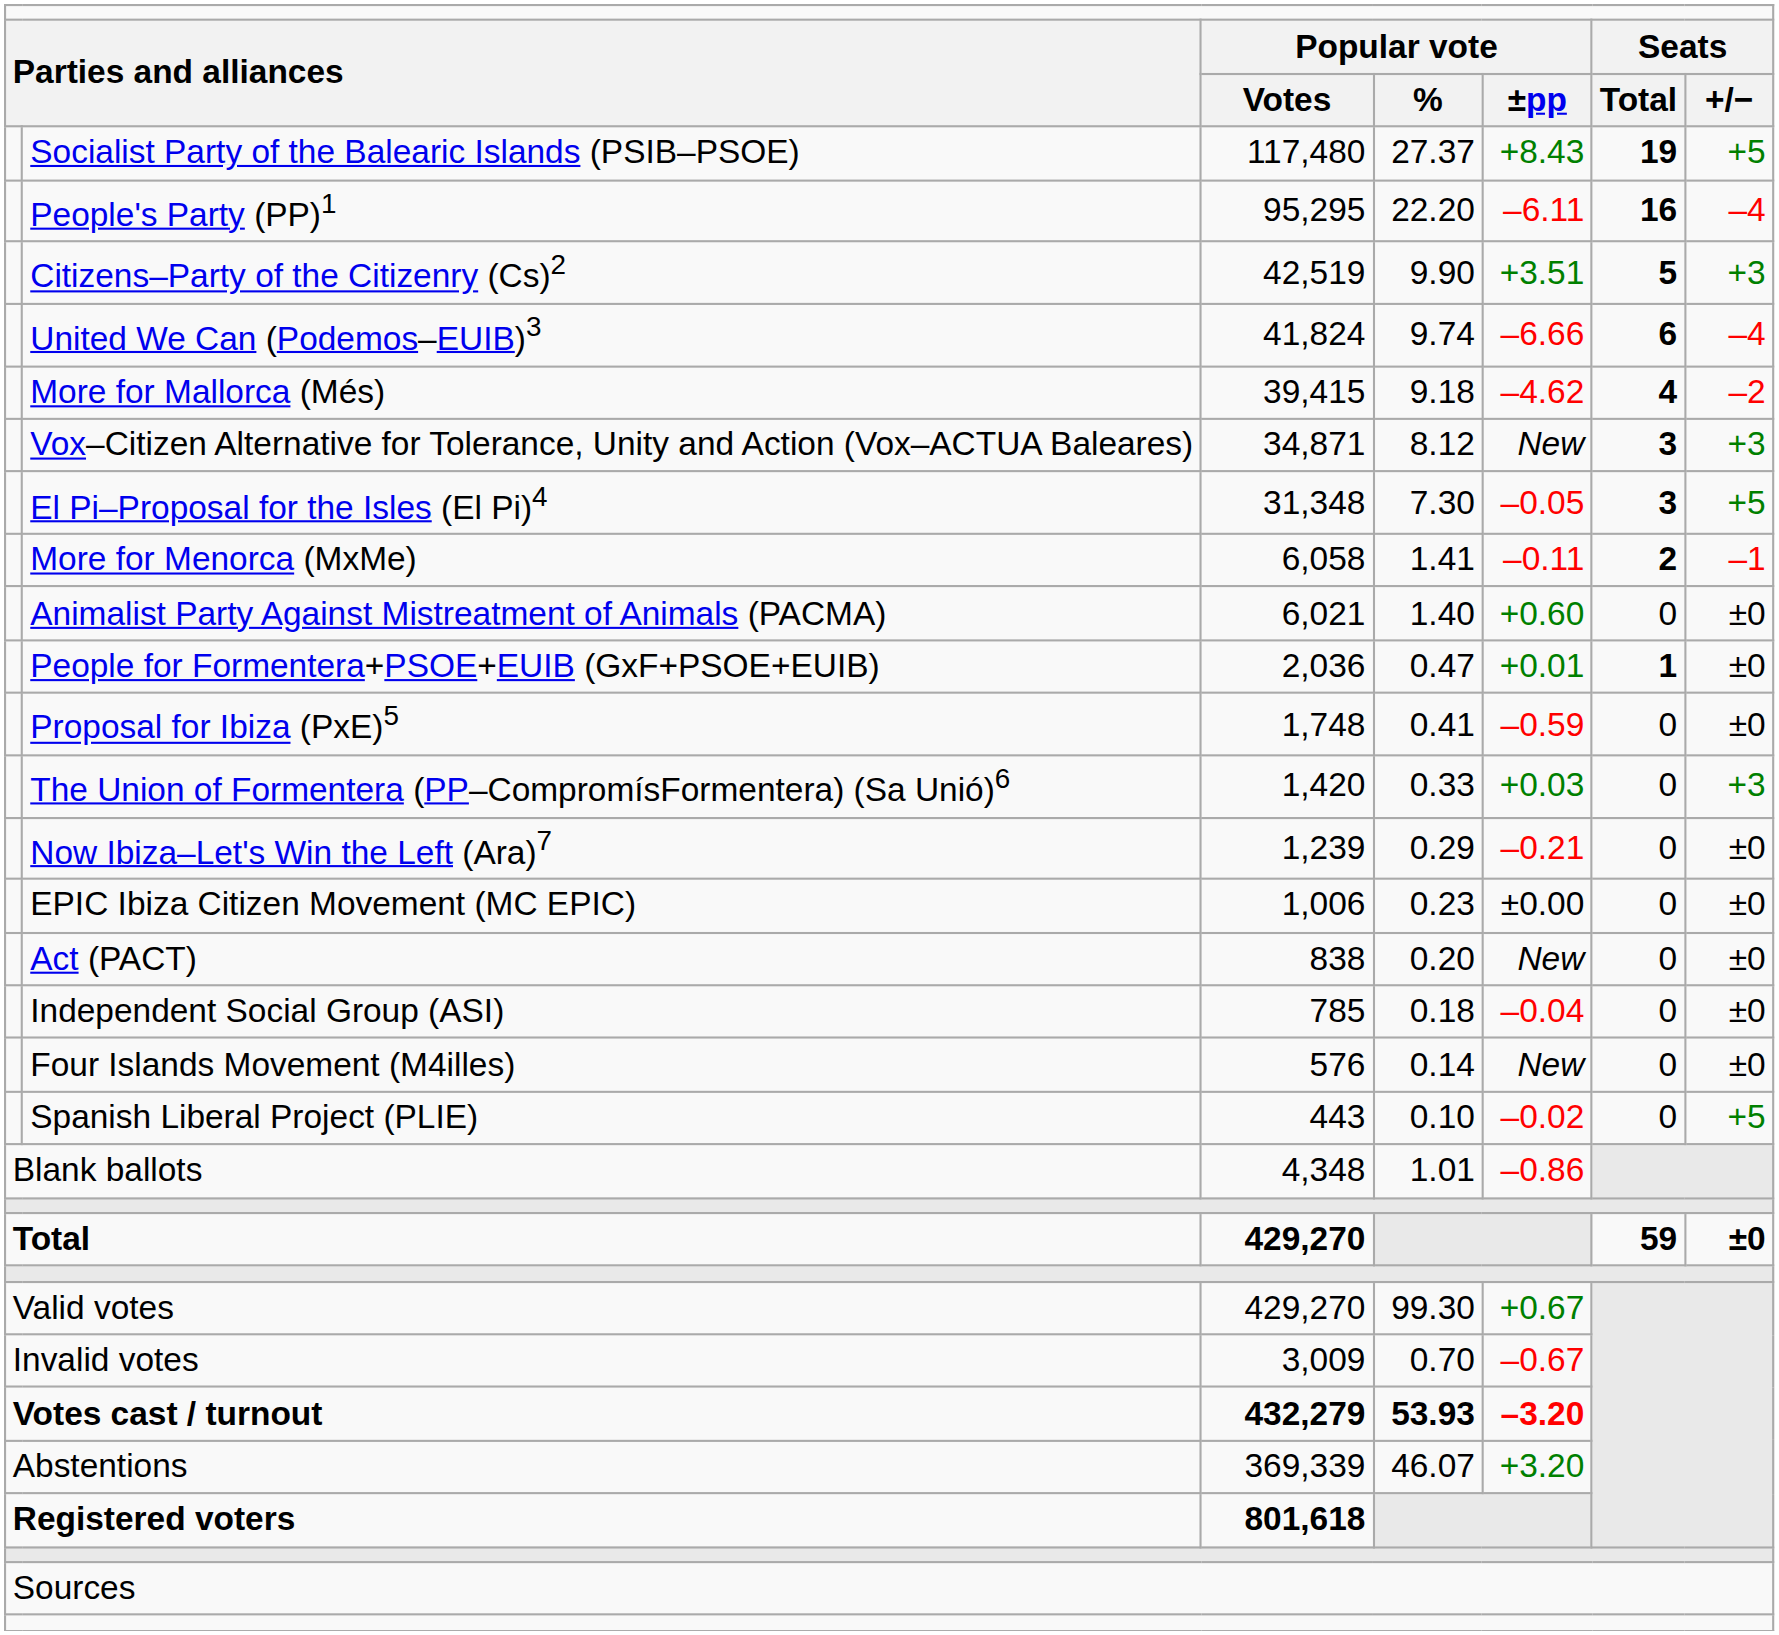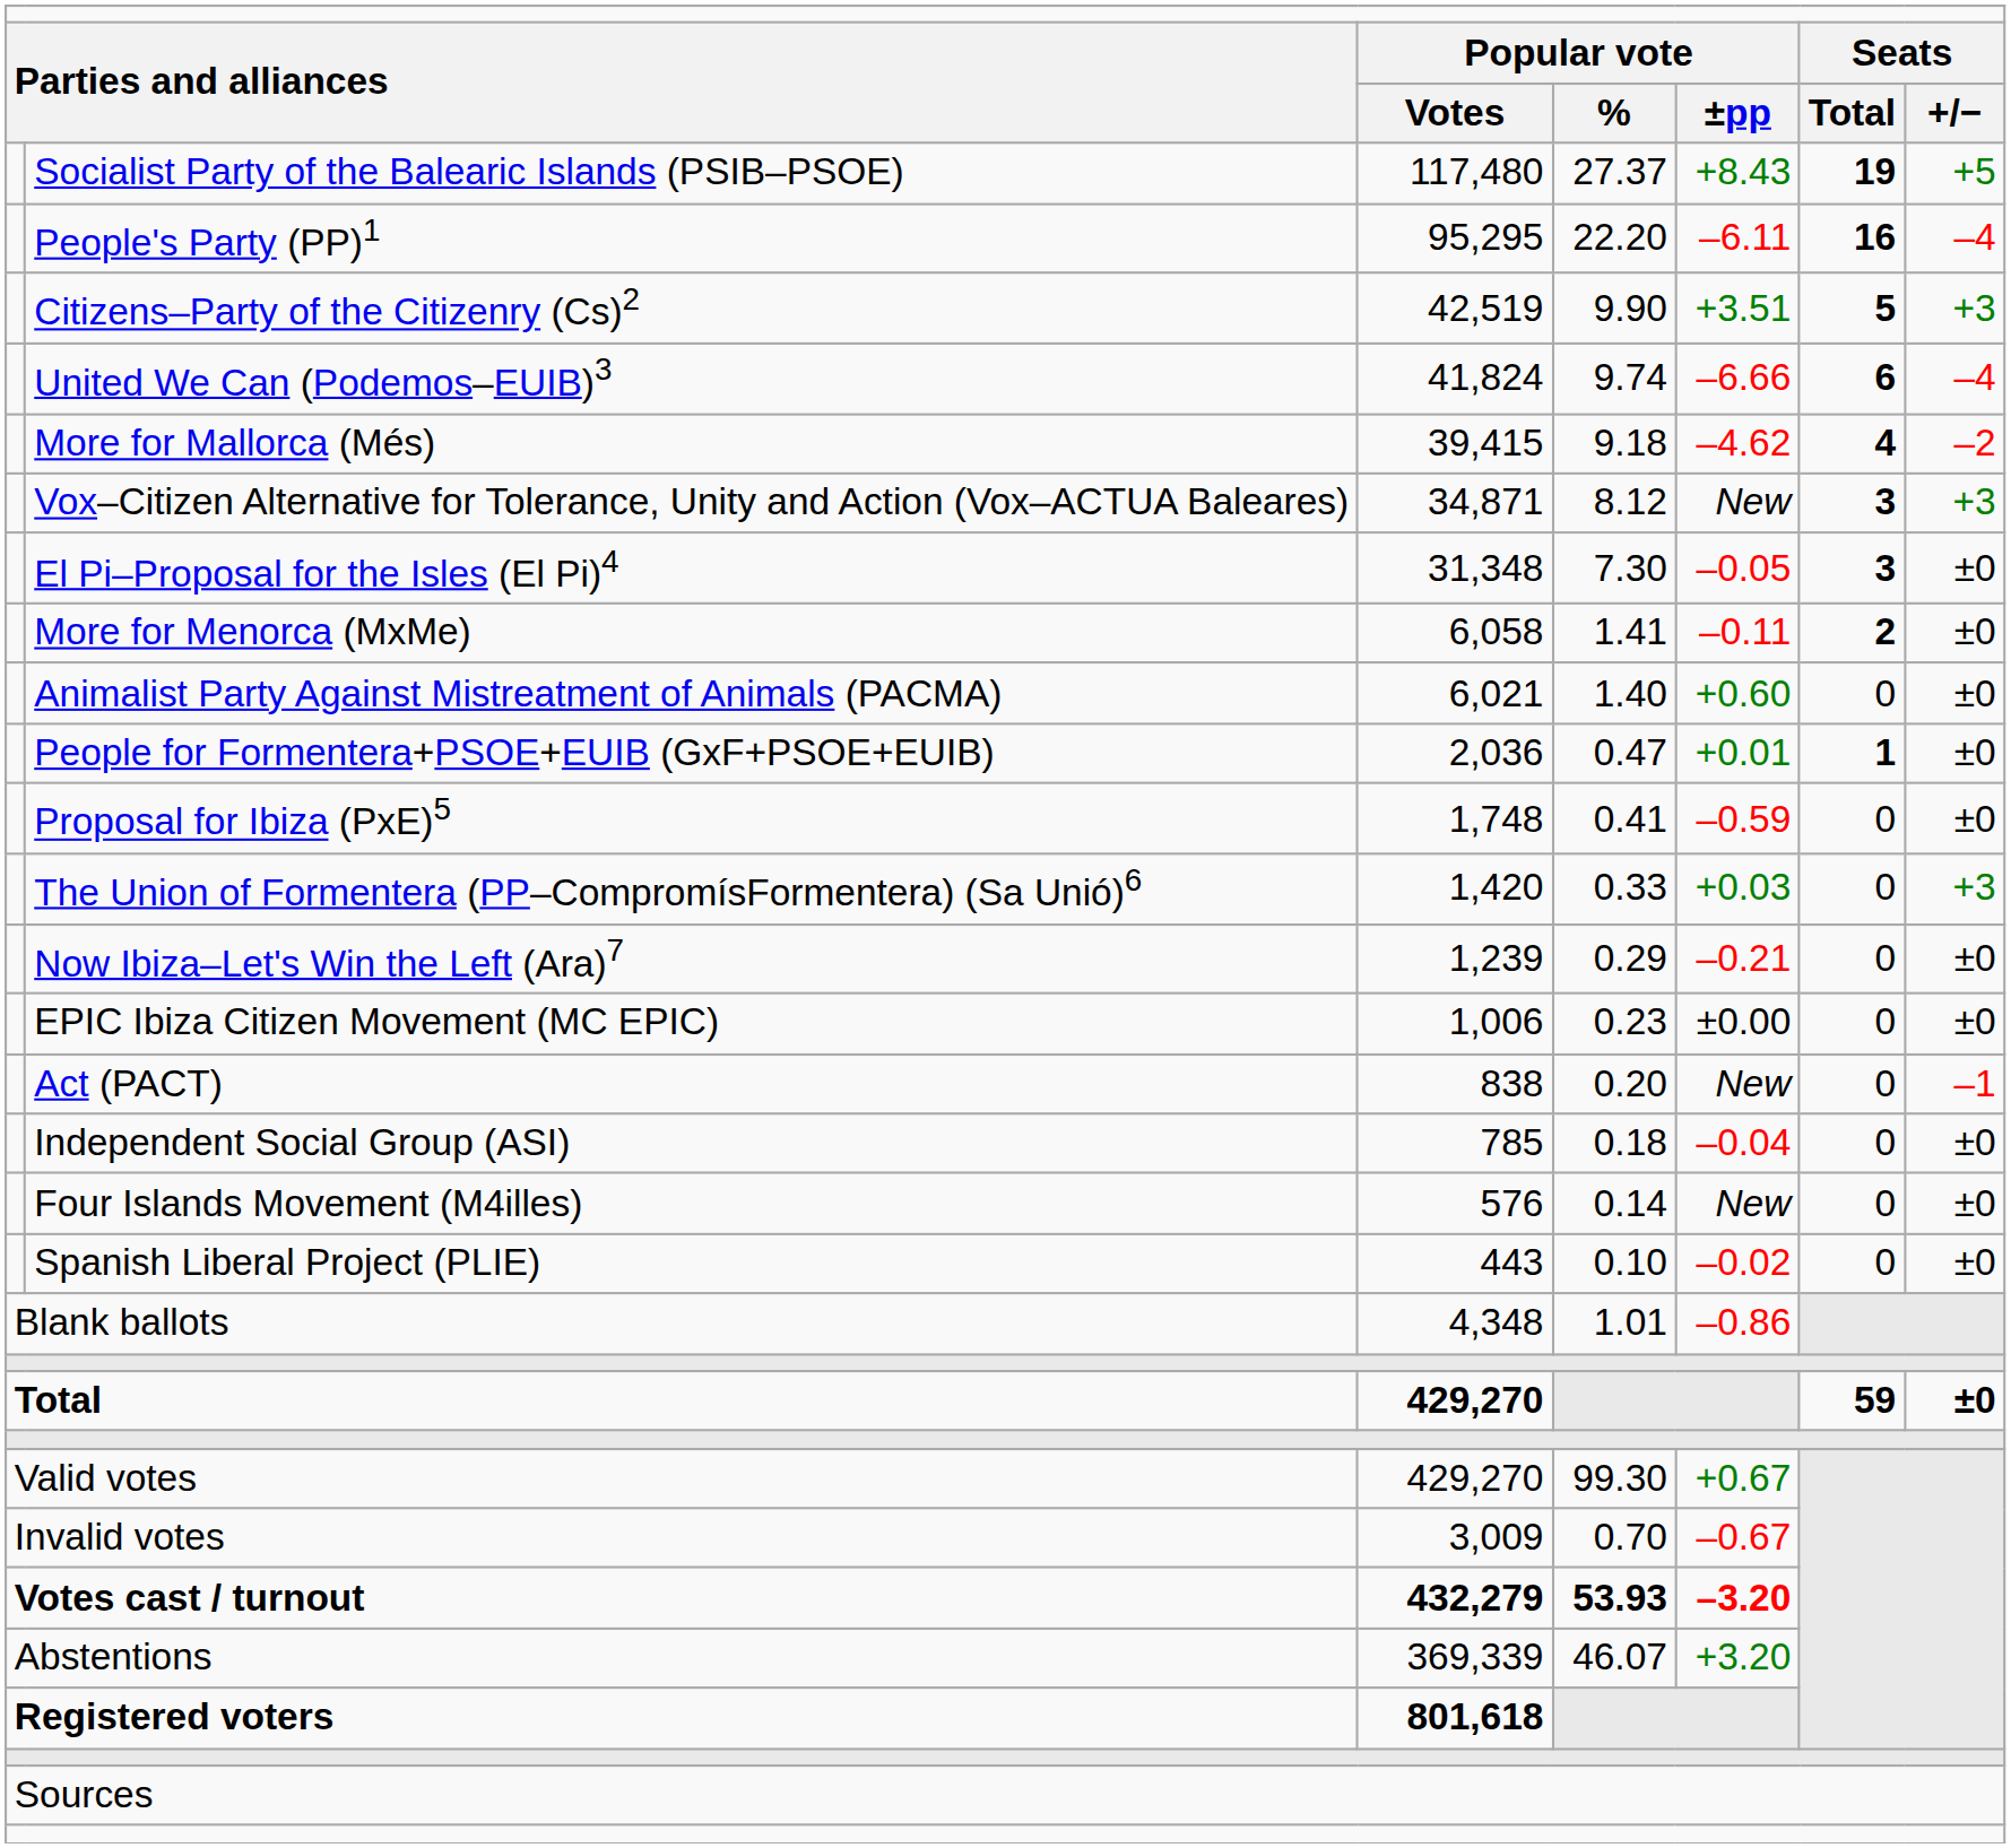El Pi–Proposal for the Isles (El Pi)4 | column 7: +5 -> ±0
More for Menorca (MxMe) | column 7: –1 -> ±0
Act (PACT) | column 7: ±0 -> –1
Spanish Liberal Project (PLIE) | column 7: +5 -> ±0
